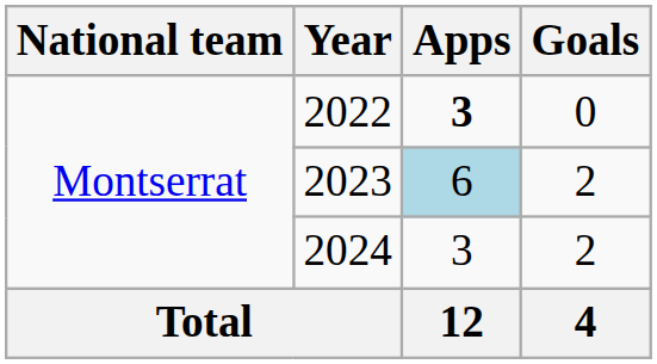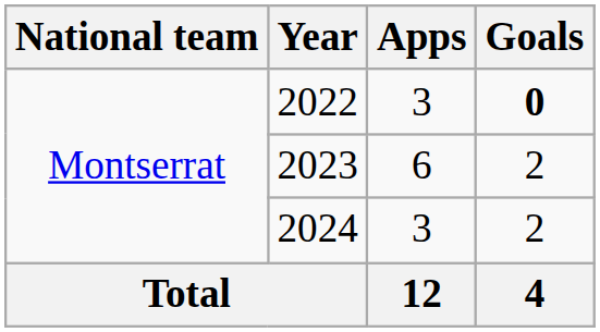2022 | Apps: bold -> normal
2022 | Goals: normal -> bold
2023 | Apps: lightblue background -> no background
